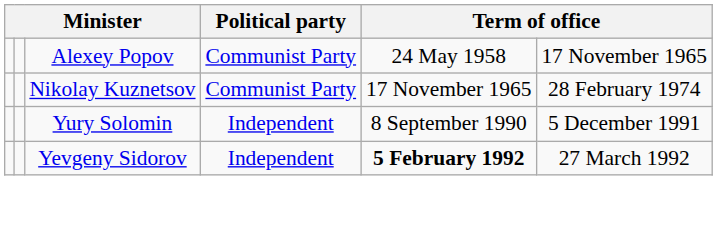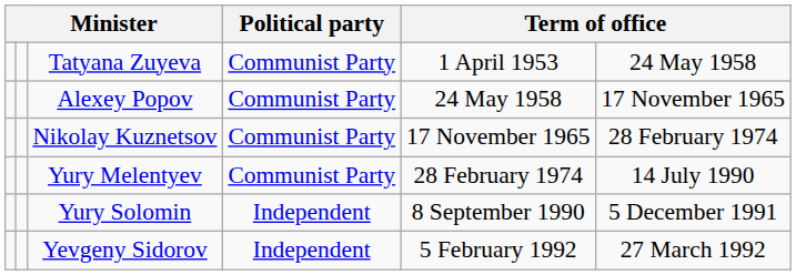+ row: Tatyana Zuyeva | Communist Party | 1 April 1953 | 24 May 1958
+ row: Yury Melentyev | Communist Party | 28 February 1974 | 14 July 1990
Yevgeny Sidorov | column 5: bold -> normal
